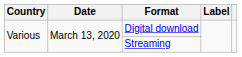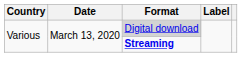Digital download | Format: no background -> lightgrey background
Streaming | Format: normal -> bold
